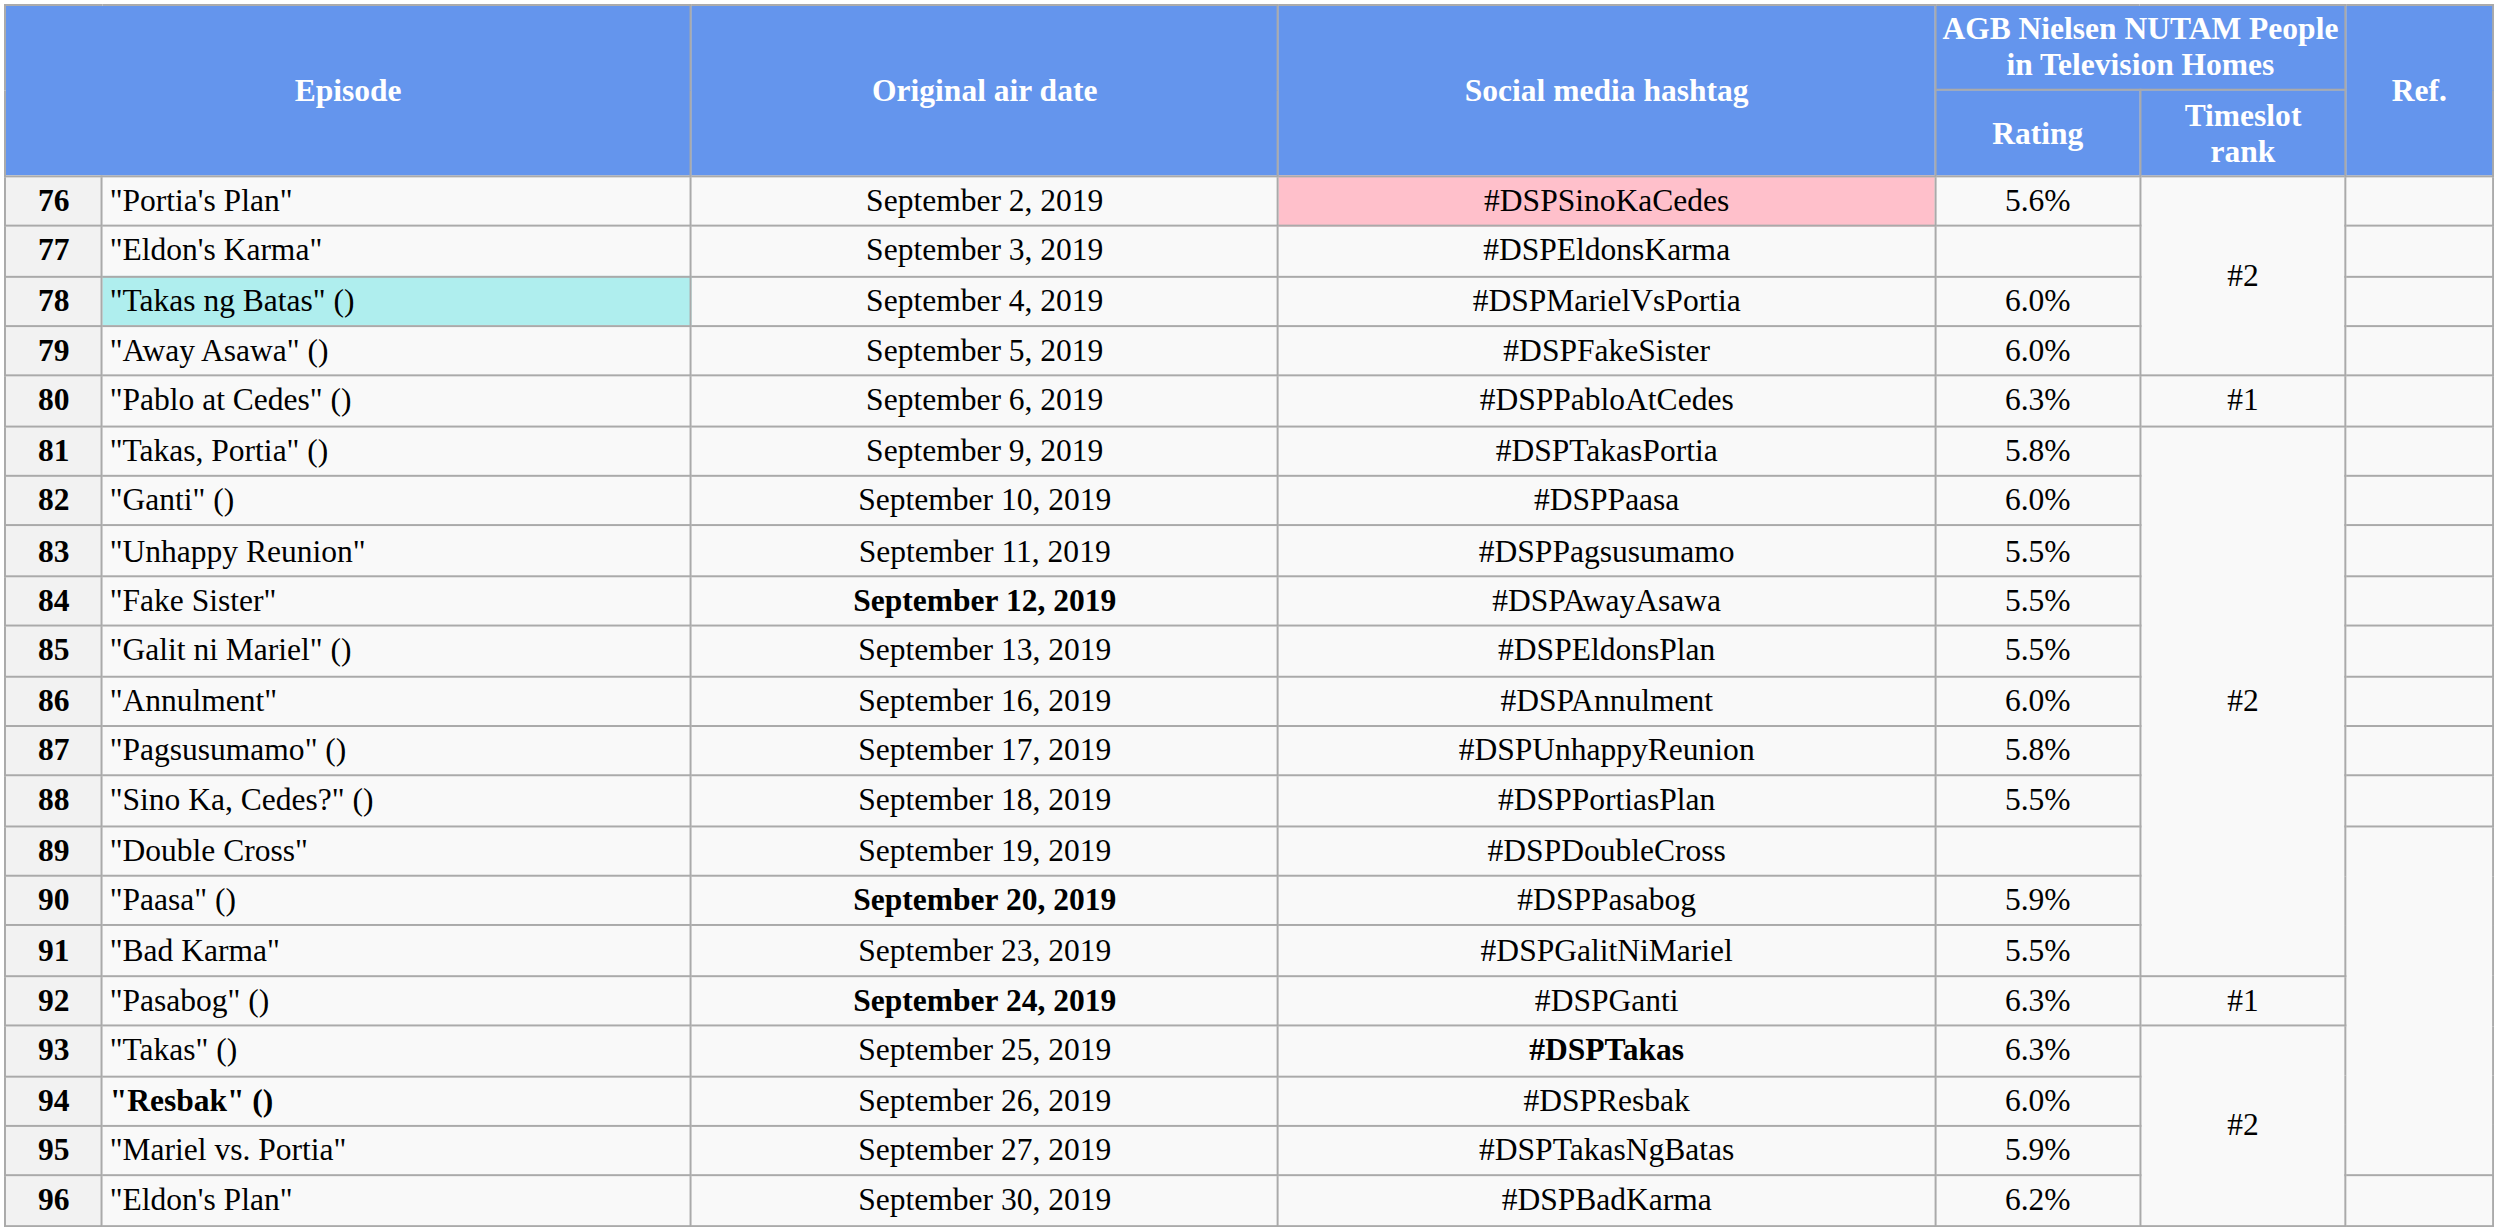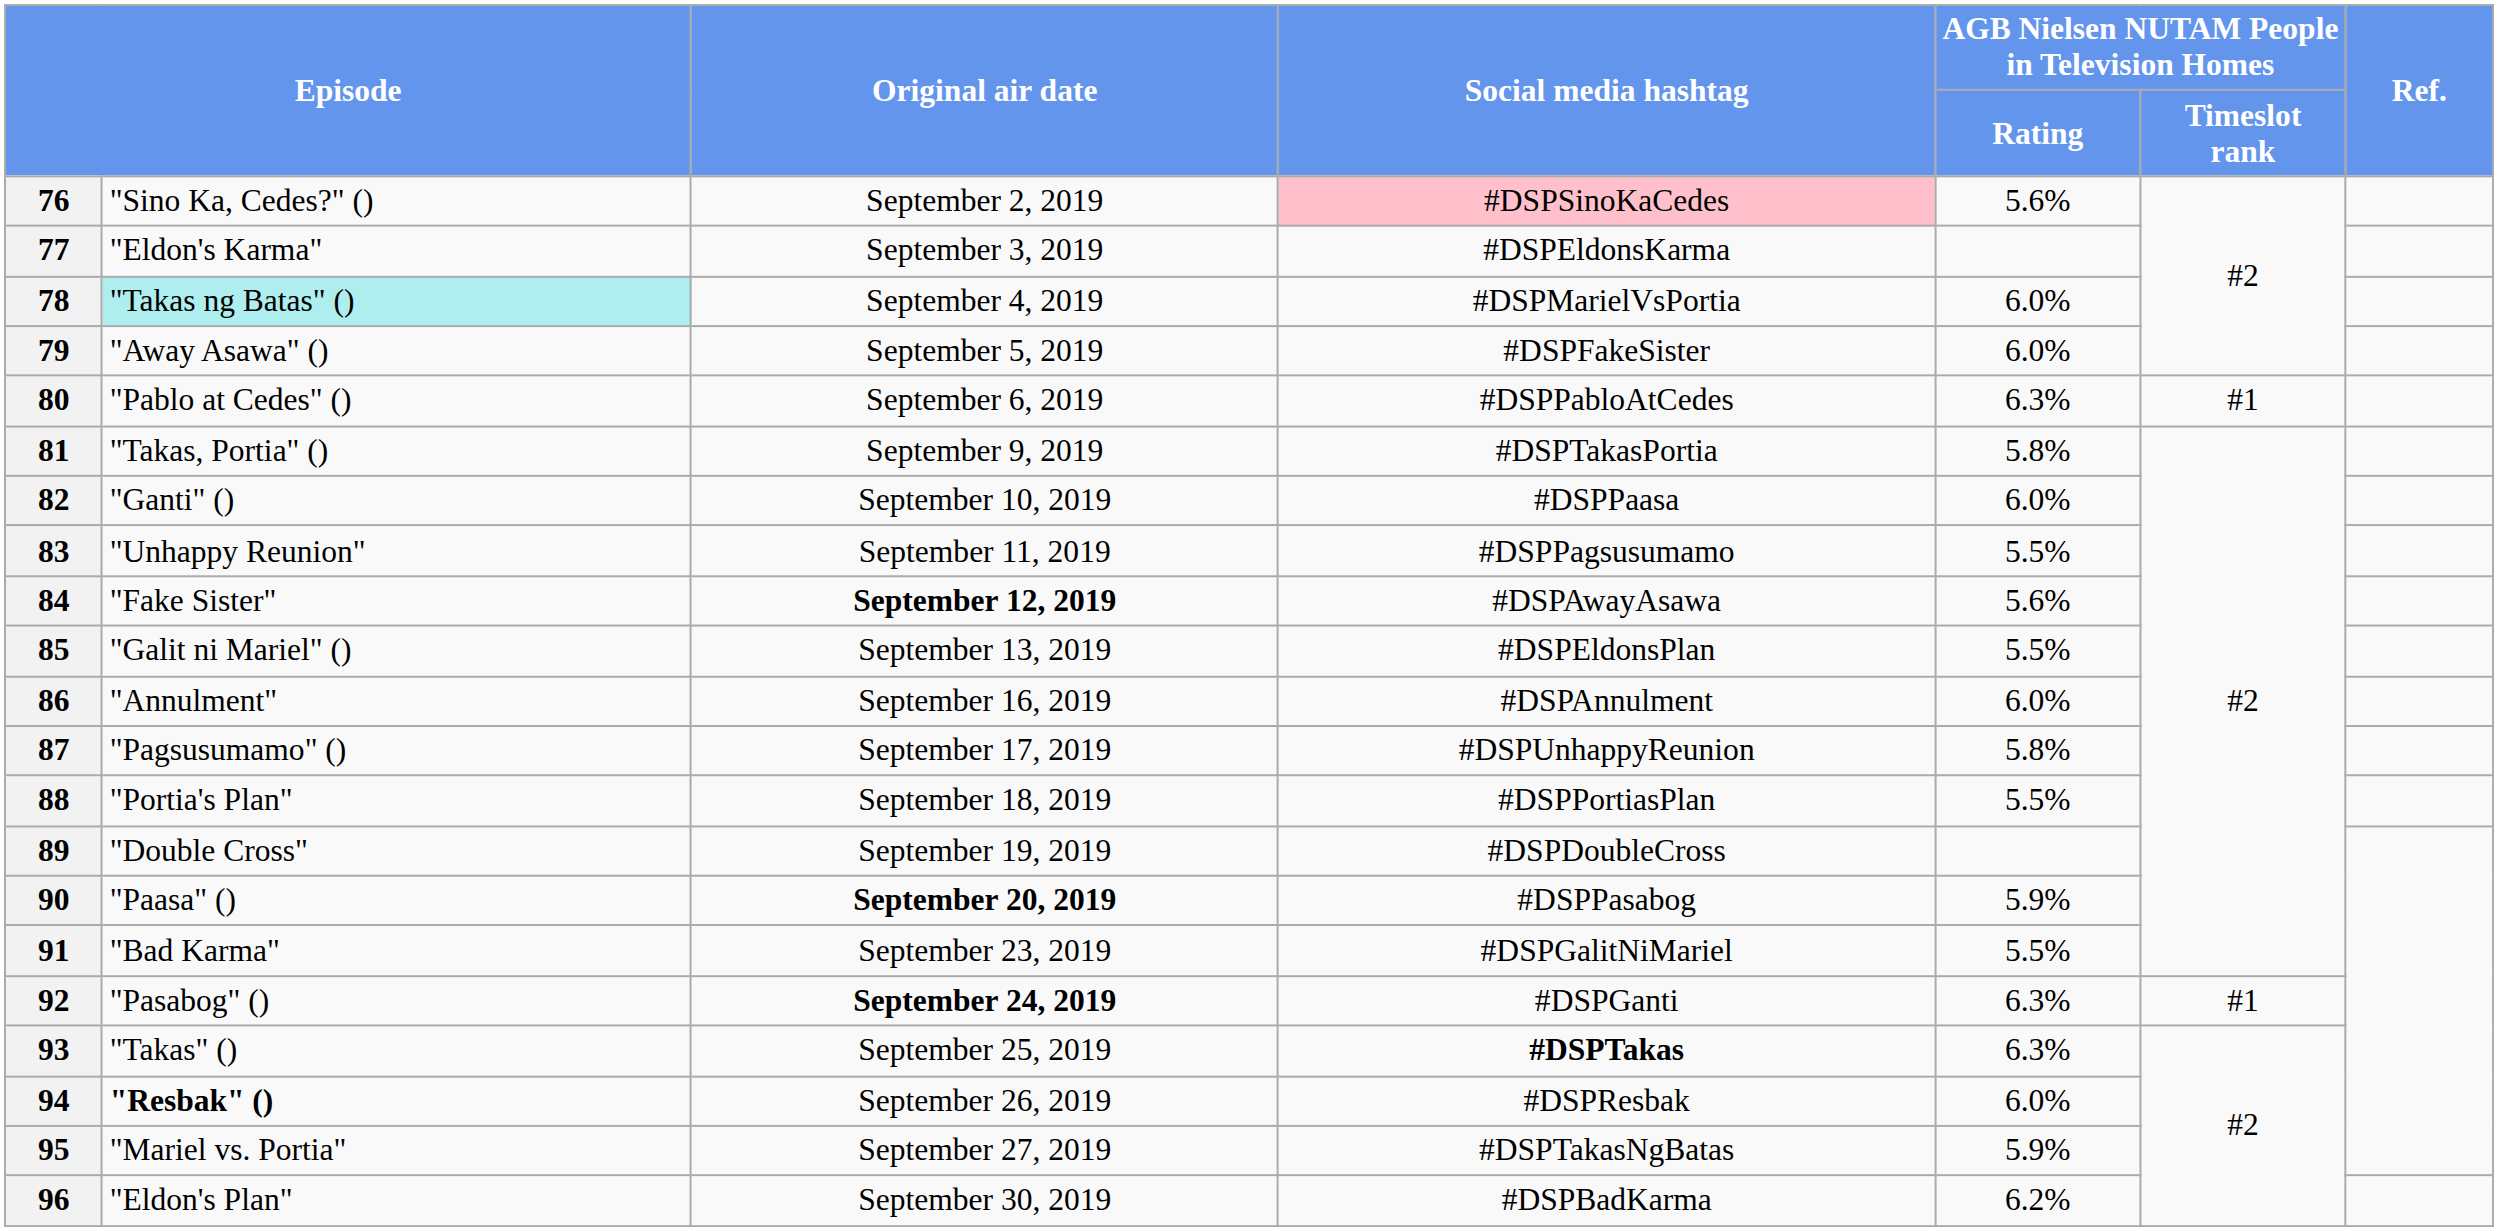76 | column 2: "Portia's Plan" -> "Sino Ka, Cedes?" ()
84 | AGB Nielsen NUTAM People in Television Homes / Rating: 5.5% -> 5.6%
88 | column 2: "Sino Ka, Cedes?" () -> "Portia's Plan"
